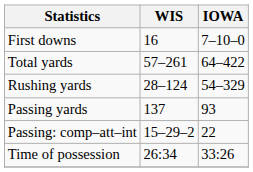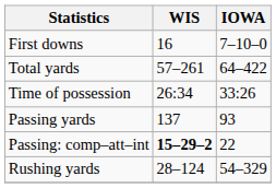rows swapped: Rushing yards <-> Time of possession
Passing: comp–att–int | WIS: normal -> bold
